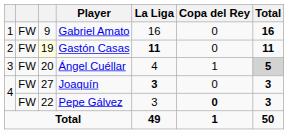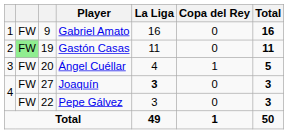Gastón Casas | column 2: no background -> lightgreen background
Gastón Casas | column 3: lightyellow background -> no background
Gastón Casas | La Liga: bold -> normal
Ángel Cuéllar | Total: lightgrey background -> no background
Pepe Gálvez | Copa del Rey: bold -> normal
